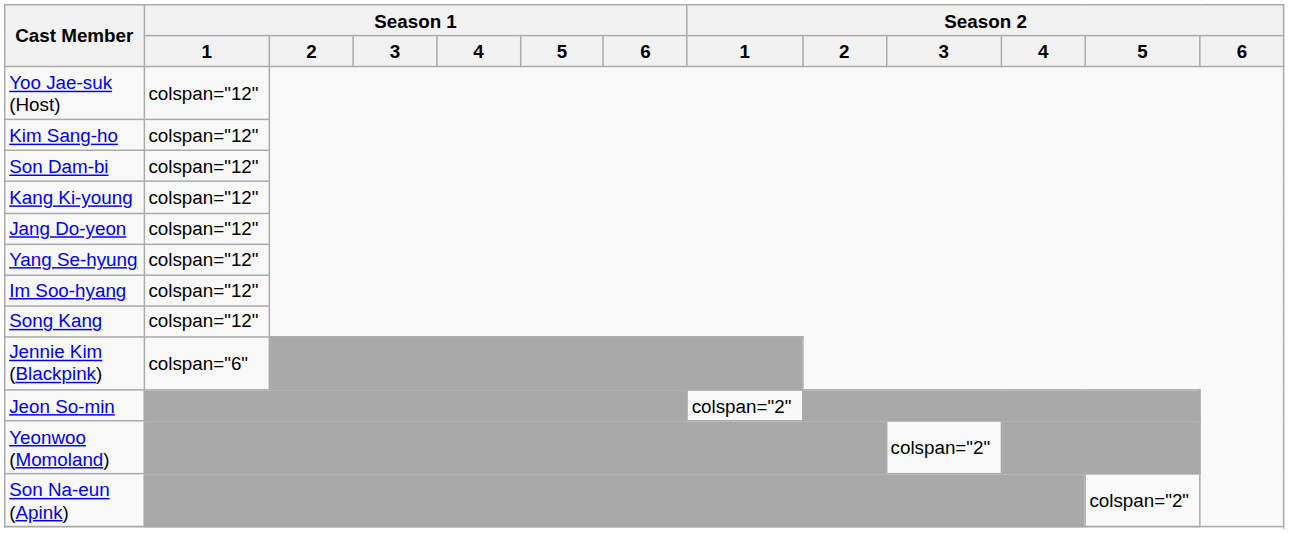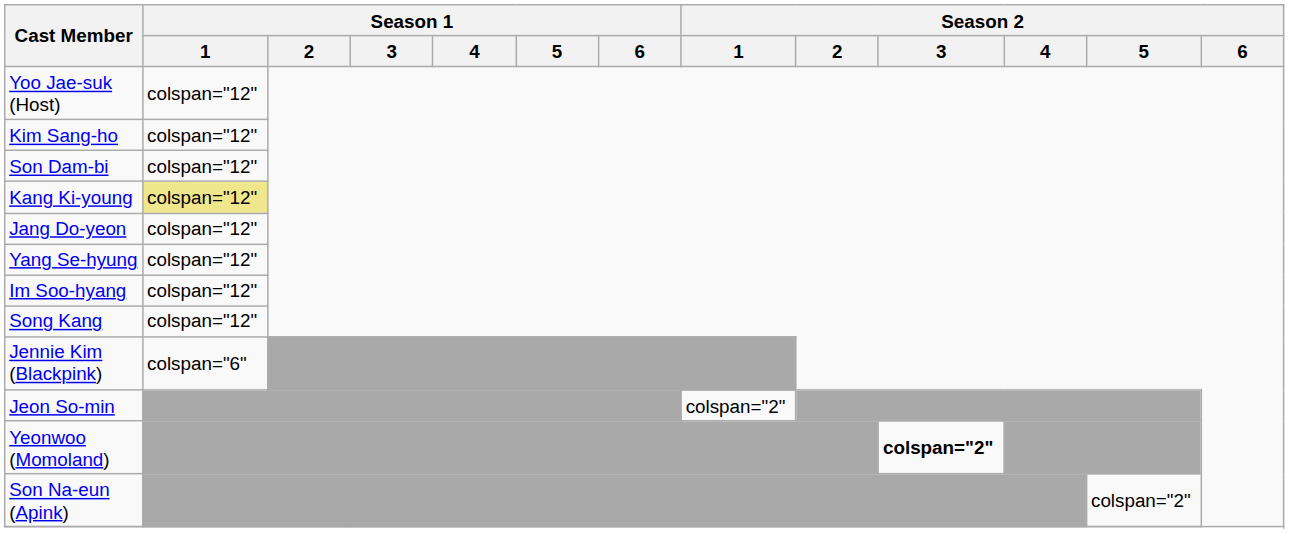Kang Ki-young | Season 1 / 1: no background -> khaki background
Yeonwoo (Momoland) | Season 2 / 3: normal -> bold
